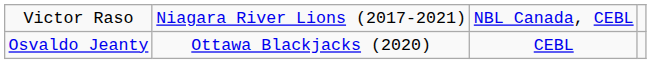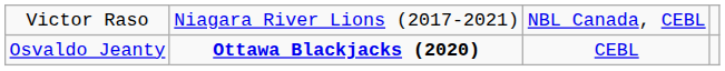Osvaldo Jeanty | column 2: normal -> bold
